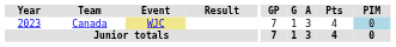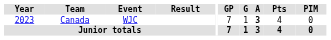Canada | Event: khaki background -> no background
Canada | A: normal -> bold
Canada | PIM: lightblue background -> no background
